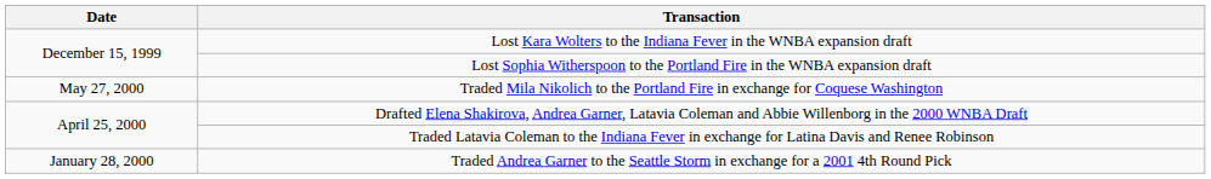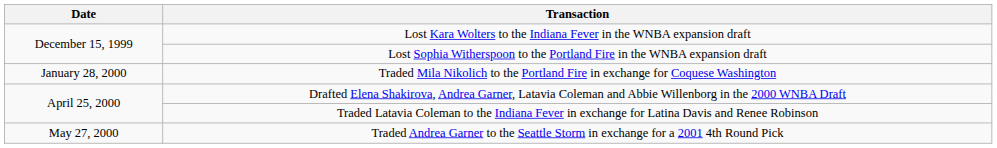row 4 | Date: May 27, 2000 -> January 28, 2000
row 7 | Date: January 28, 2000 -> May 27, 2000
